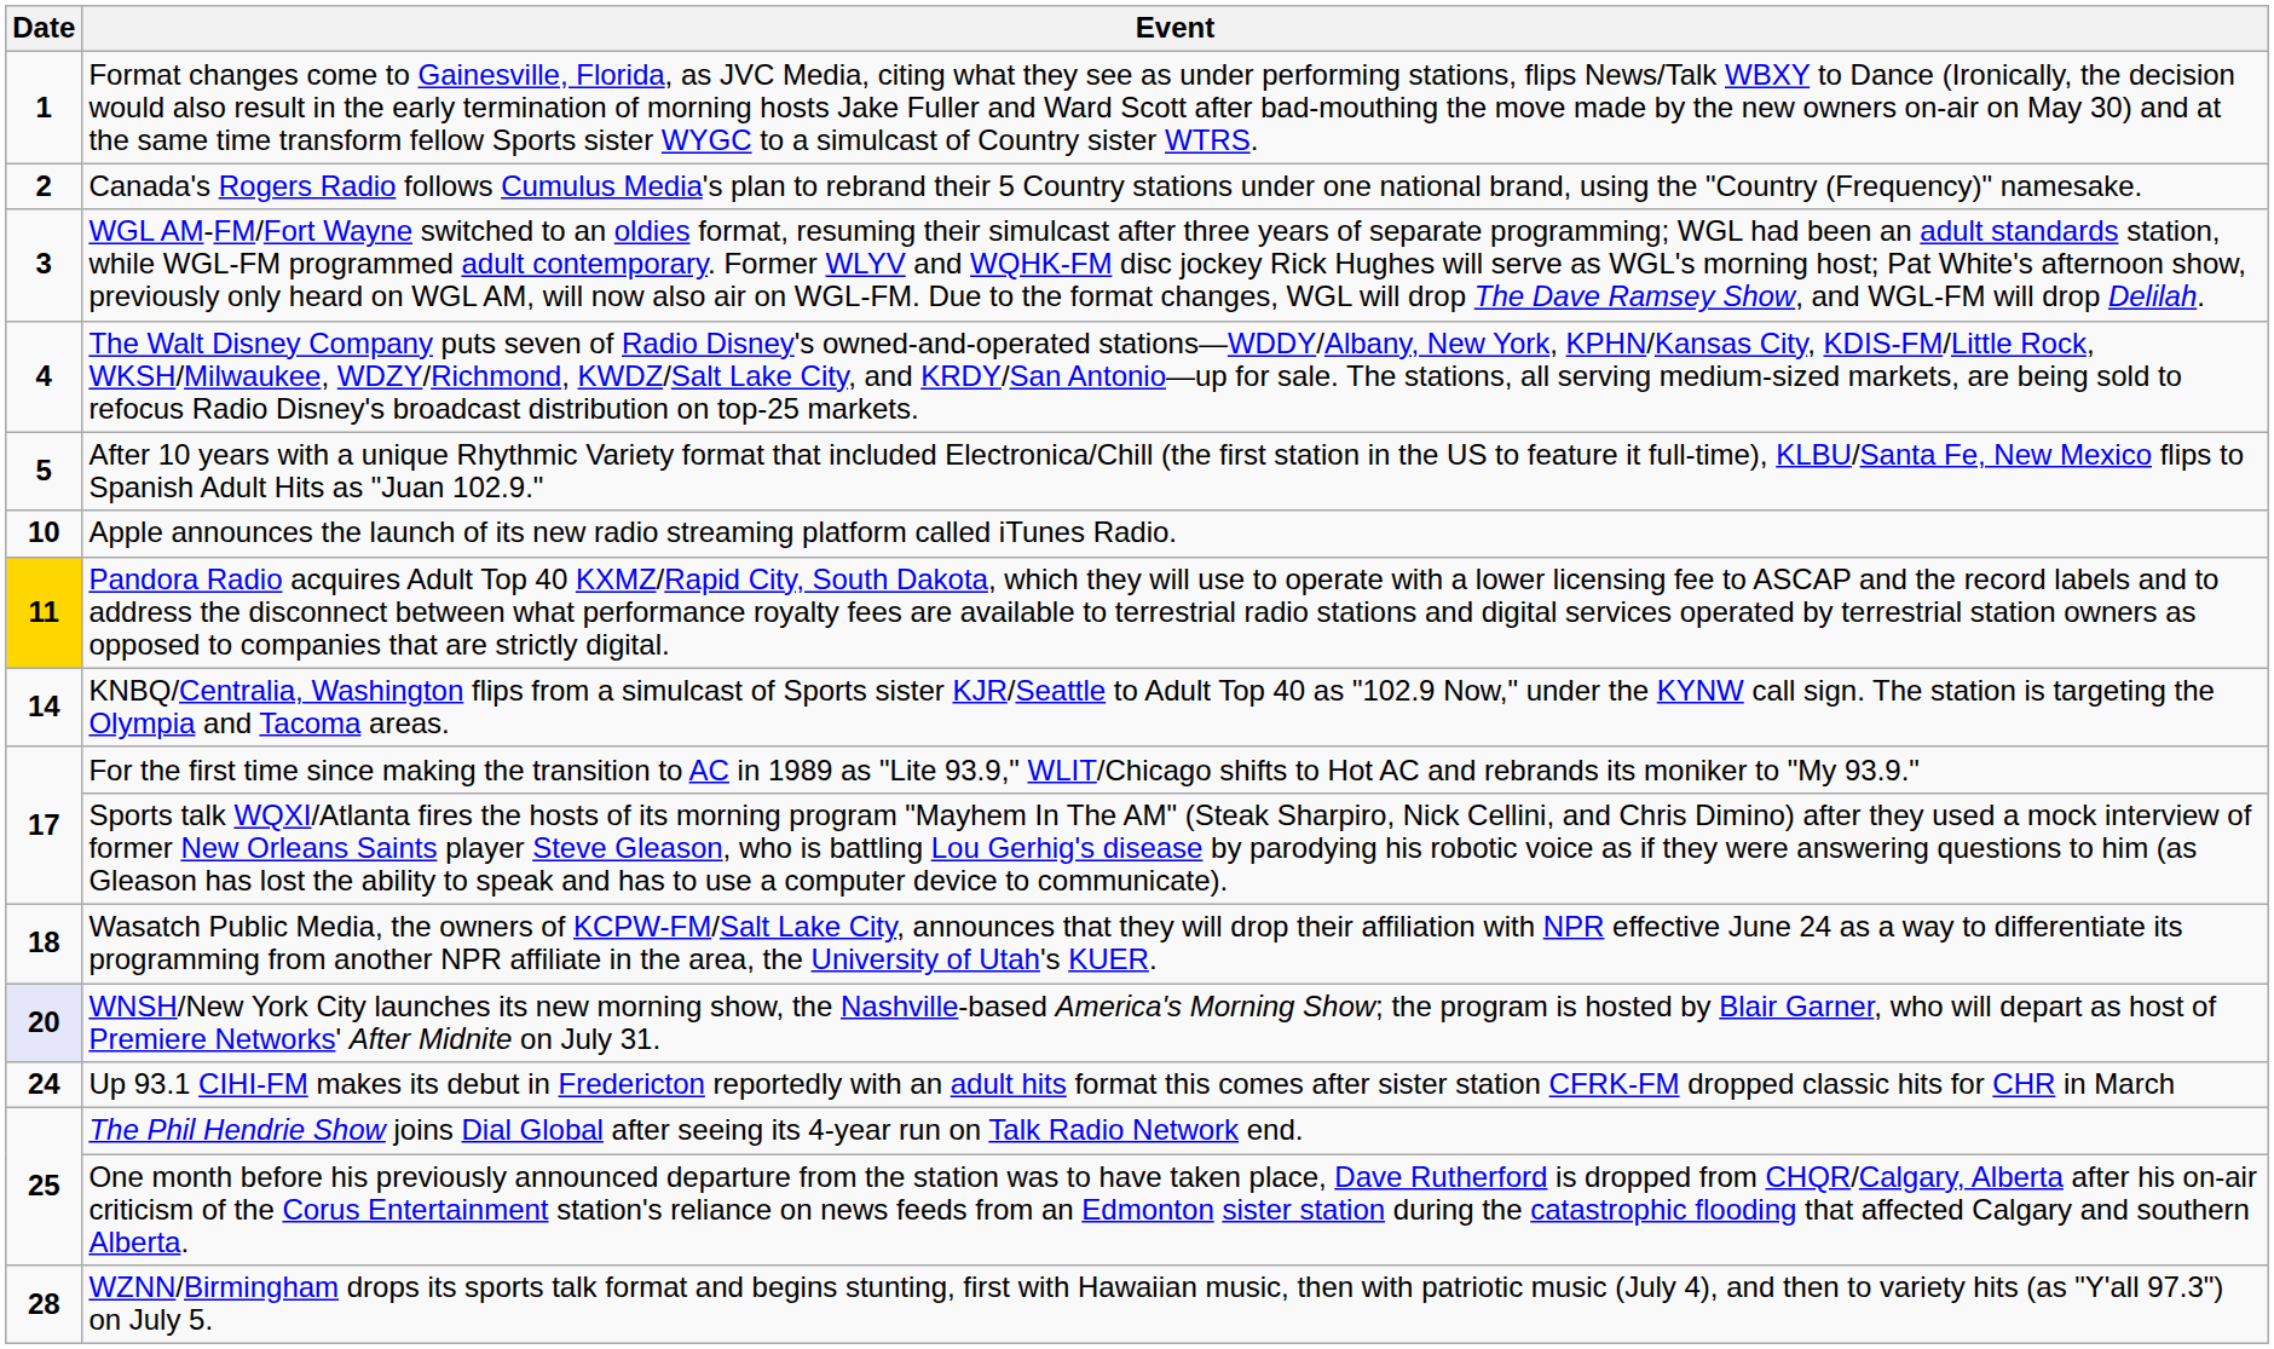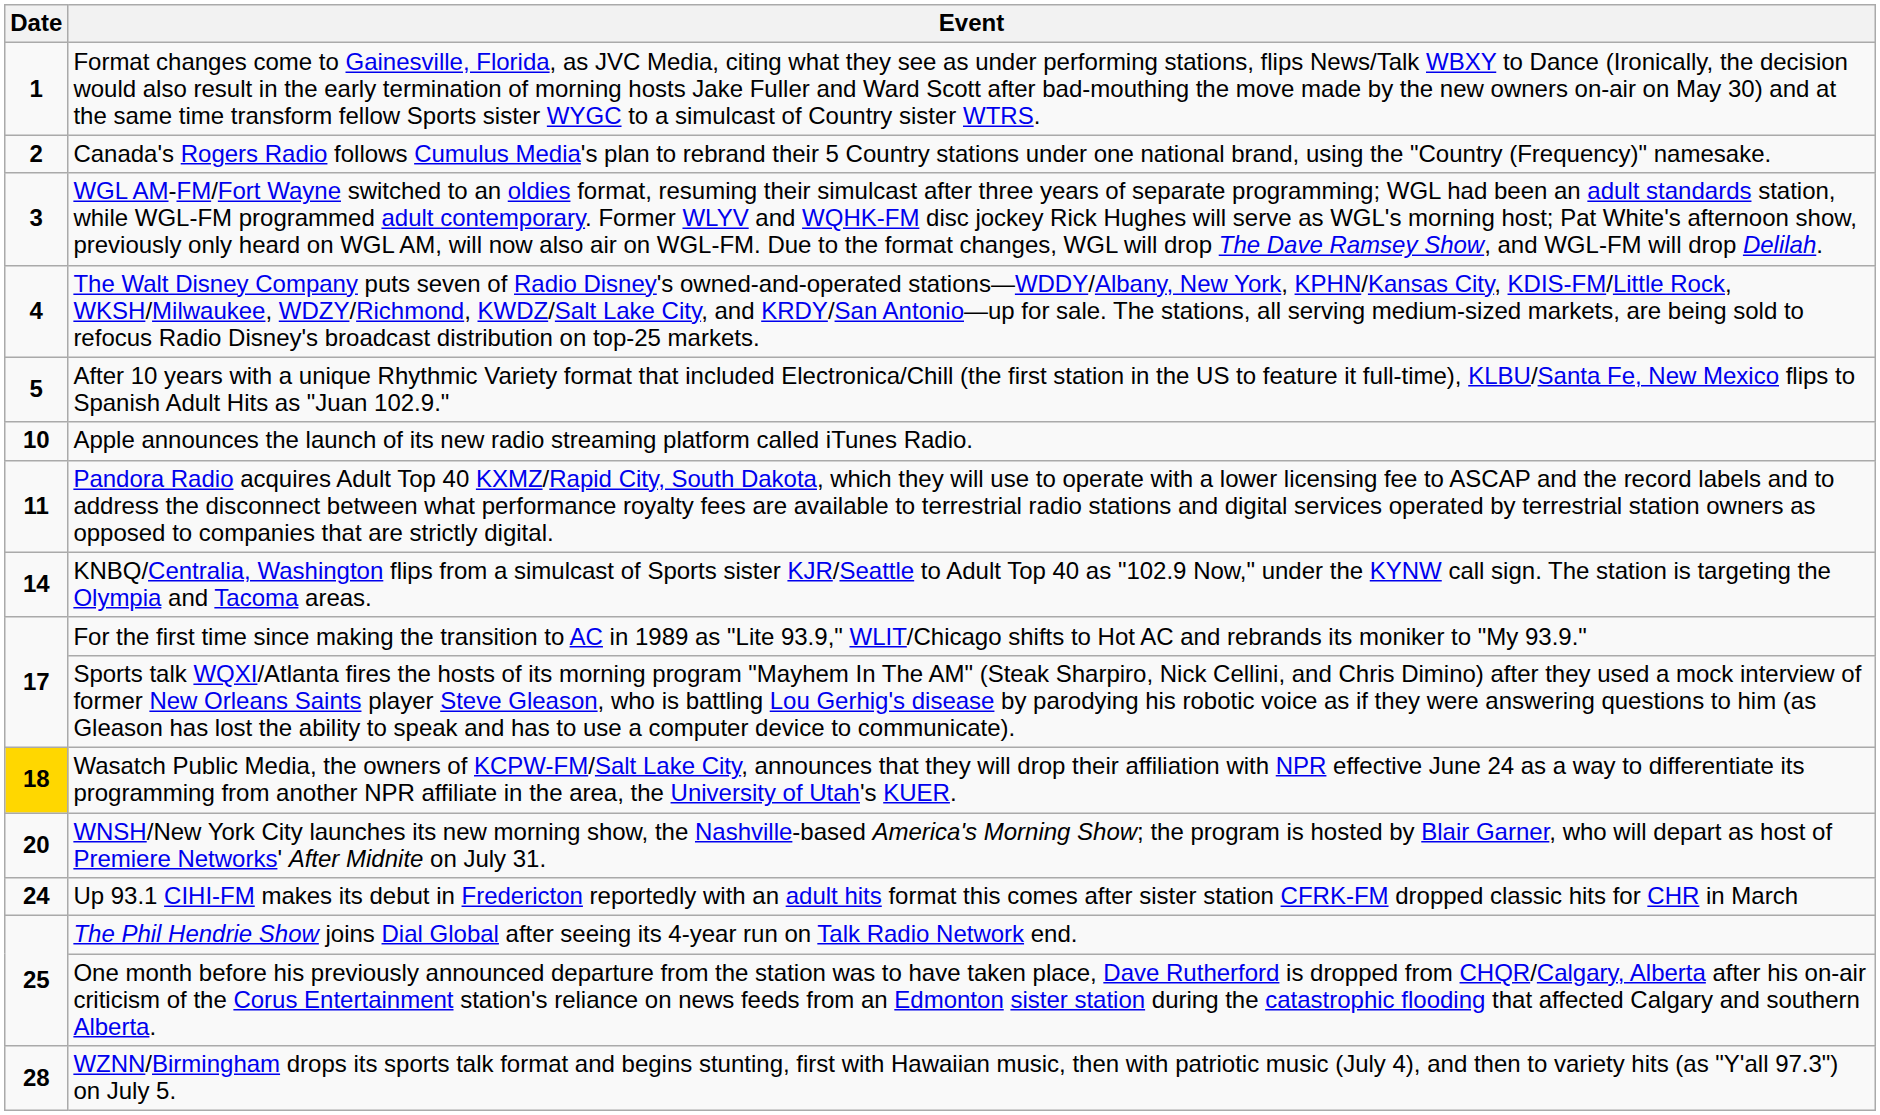row 8 | Date: gold background -> no background
row 12 | Date: no background -> gold background
row 13 | Date: lavender background -> no background
